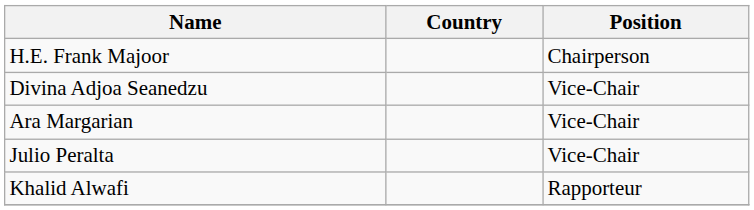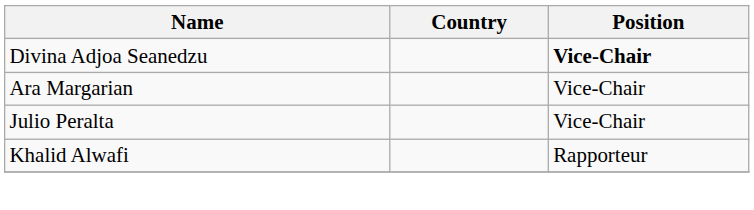- row: H.E. Frank Majoor | Chairperson
Divina Adjoa Seanedzu | Position: normal -> bold
